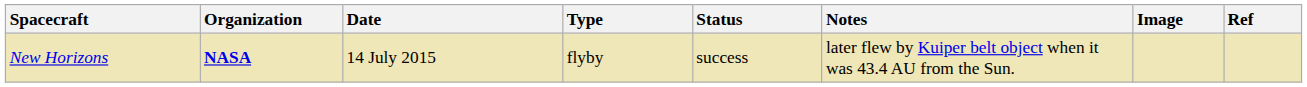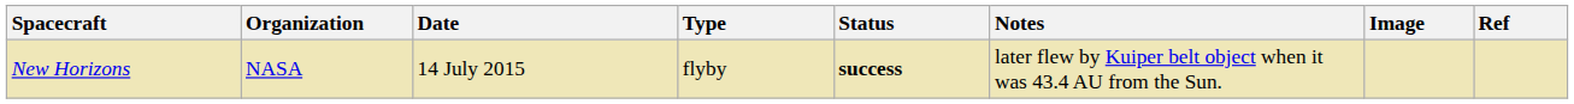New Horizons | Organization: bold -> normal
New Horizons | Status: normal -> bold
